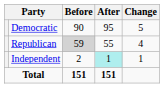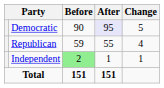Democratic | After: no background -> lavender background
Republican | Before: lightgrey background -> no background
Independent | Before: no background -> lightgreen background
Independent | After: paleturquoise background -> no background
